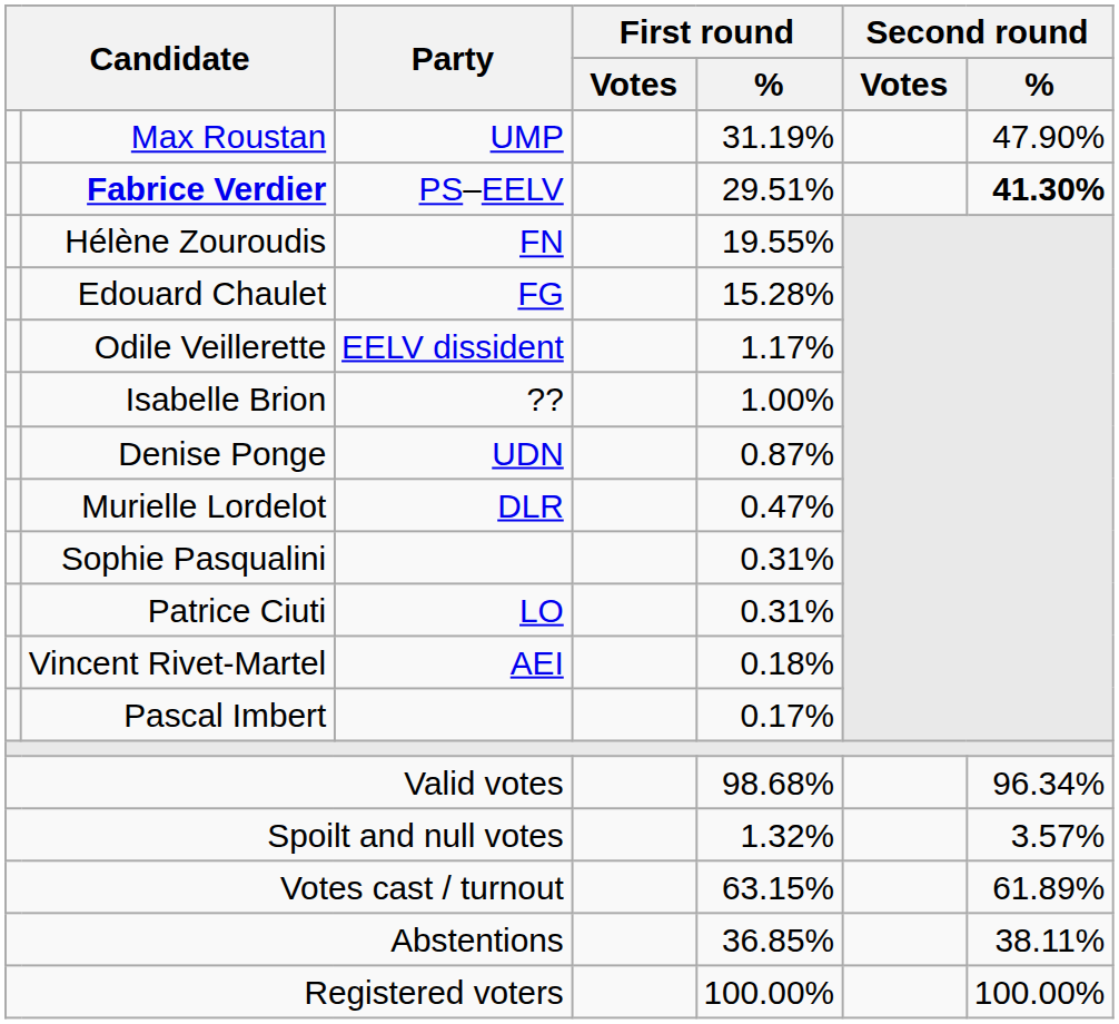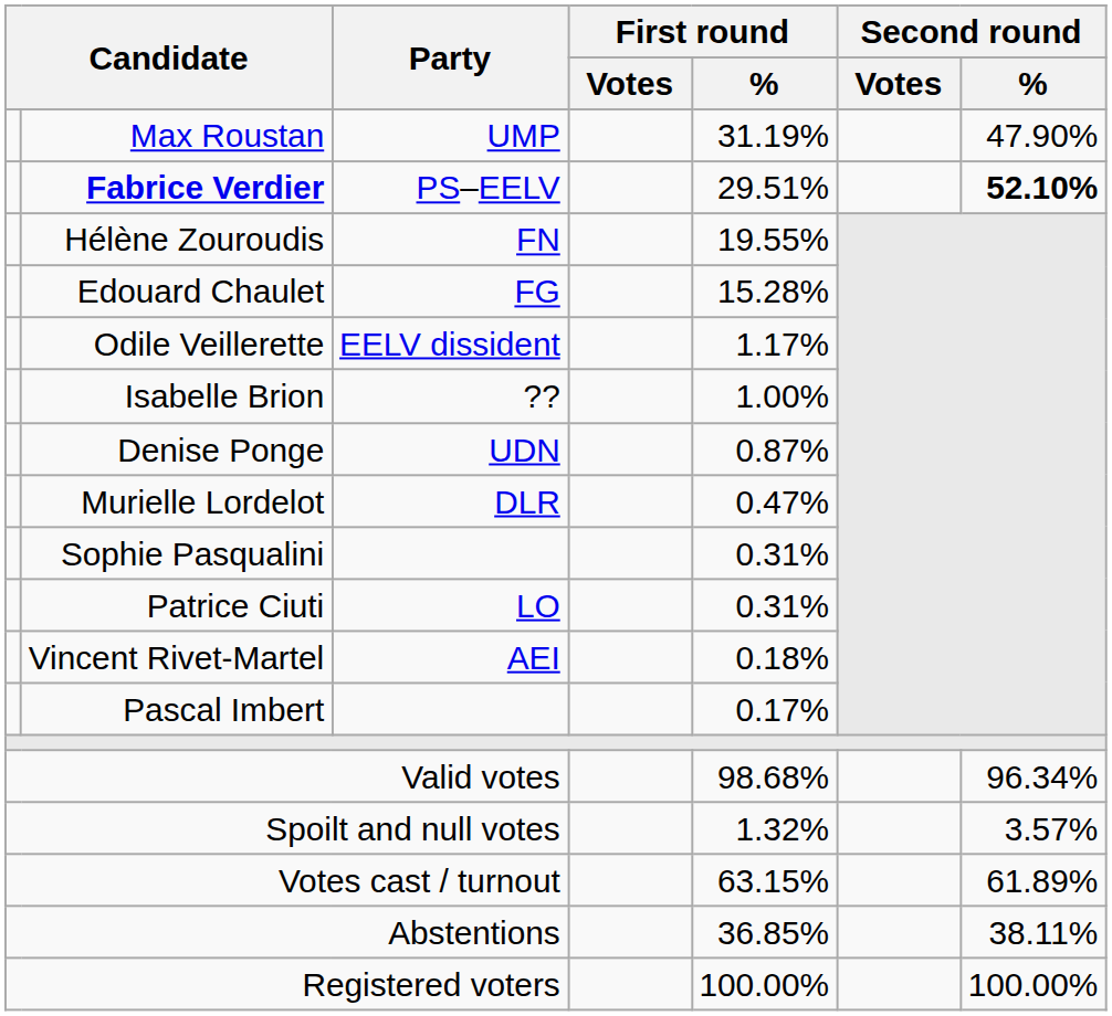Fabrice Verdier | Second round / %: 41.30% -> 52.10%
